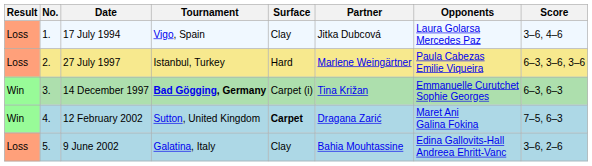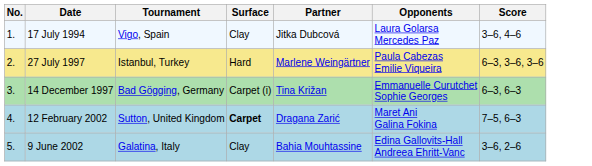- column: Result | Loss | Loss | Win | Win | Loss
14 December 1997 | Tournament: bold -> normal
